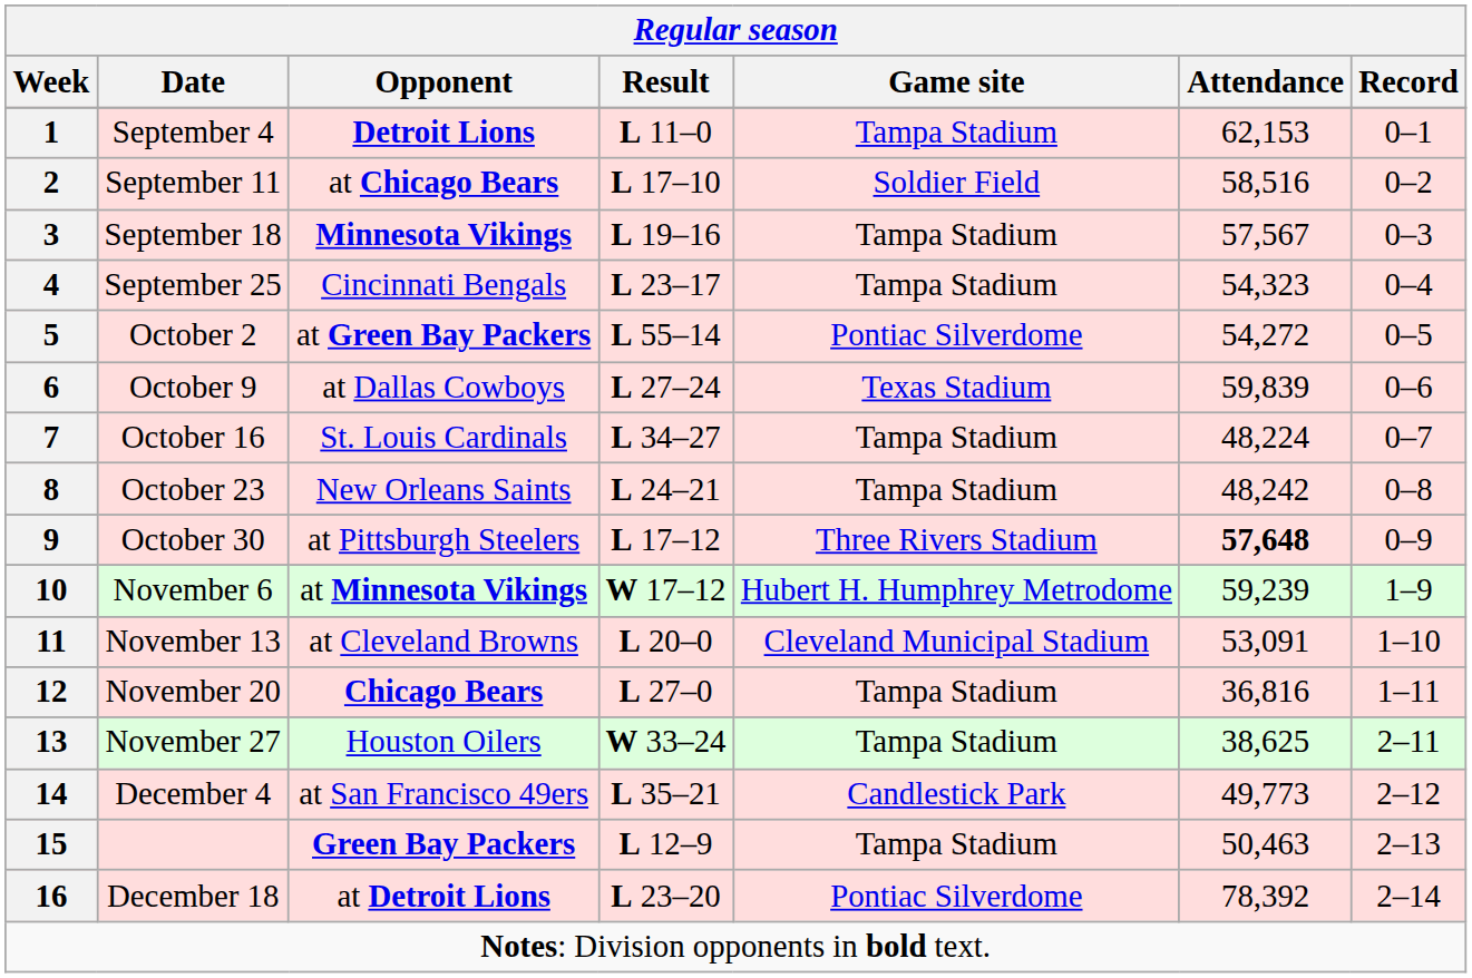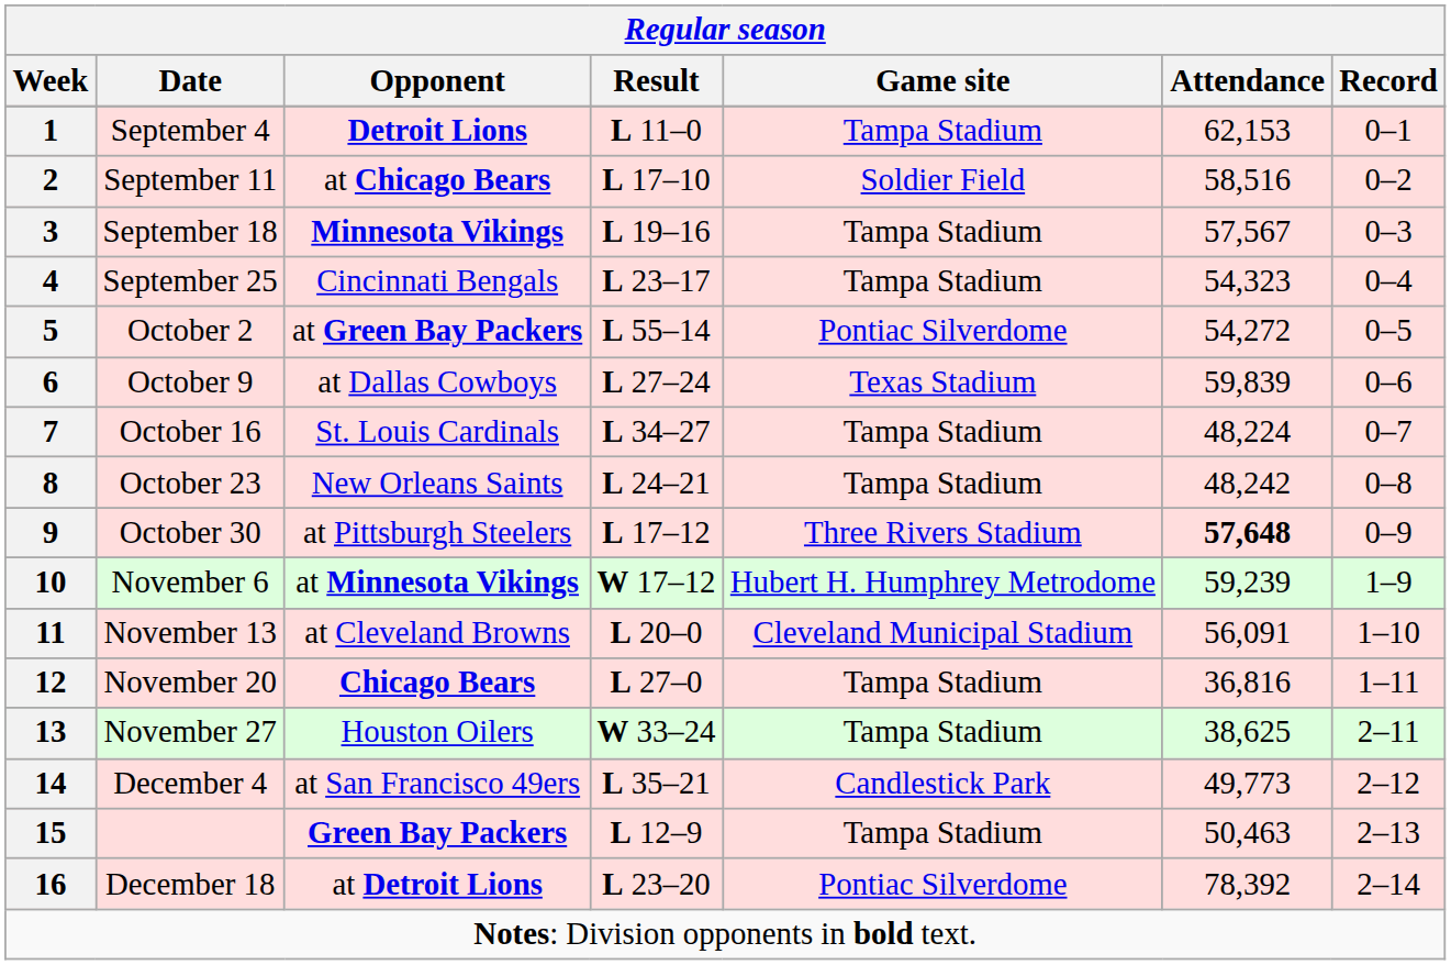11 | Attendance: 53,091 -> 56,091
